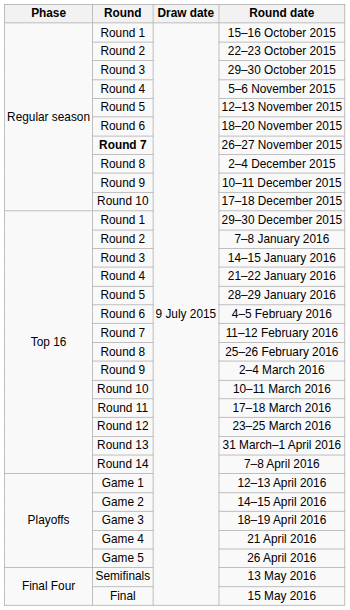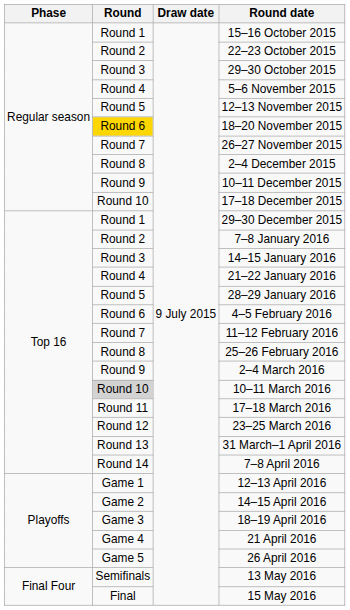18–20 November 2015 | Round: no background -> gold background
26–27 November 2015 | Round: bold -> normal
10–11 March 2016 | Round: no background -> lightgrey background
